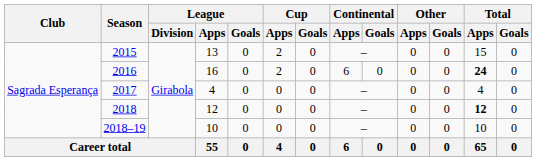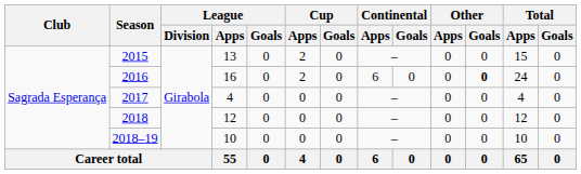2016 | Other / Goals: normal -> bold
2016 | Total / Apps: bold -> normal
2018 | Total / Apps: bold -> normal
